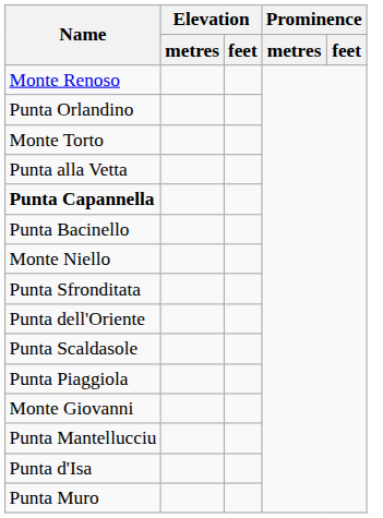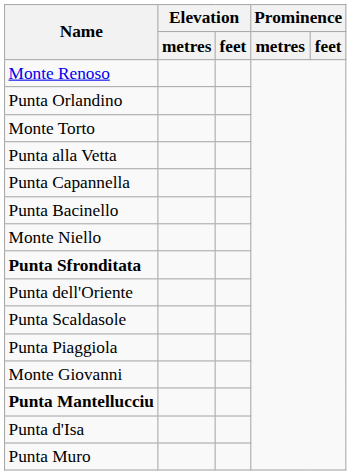Punta Capannella | Name: bold -> normal
Punta Sfronditata | Name: normal -> bold
Punta Mantellucciu | Name: normal -> bold
